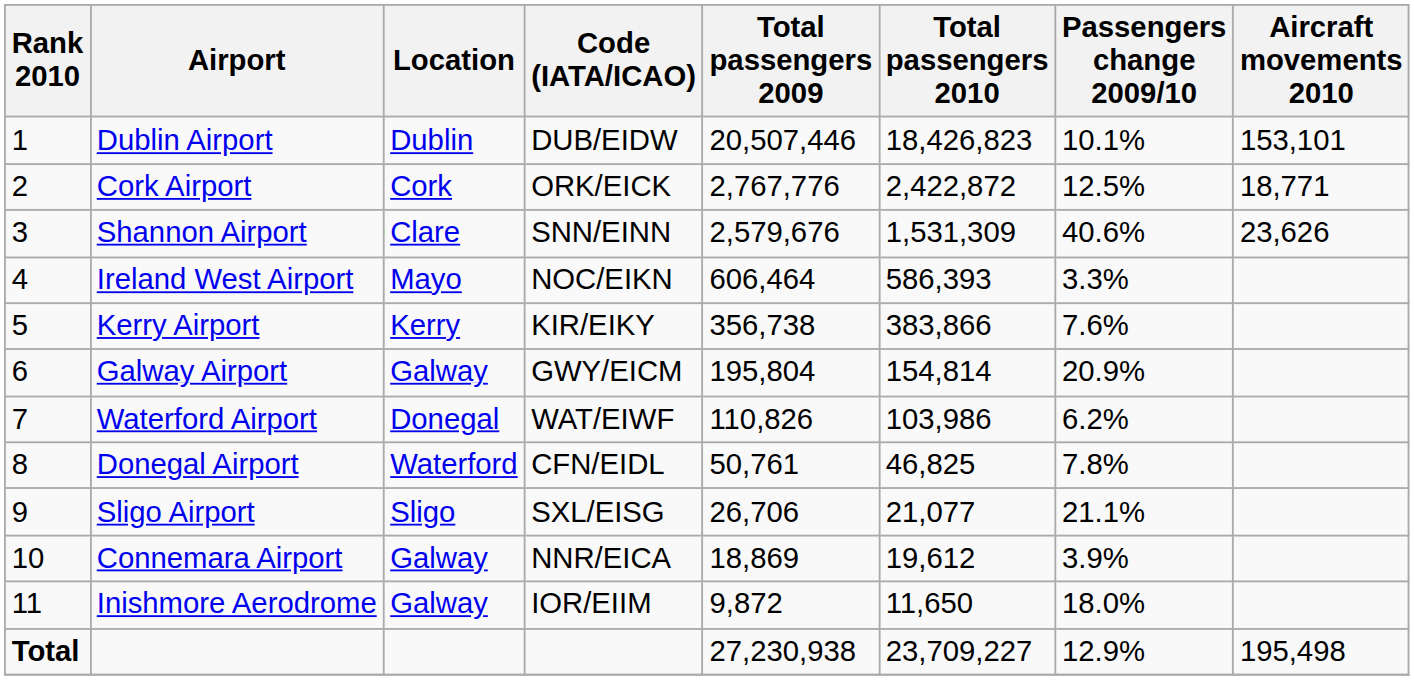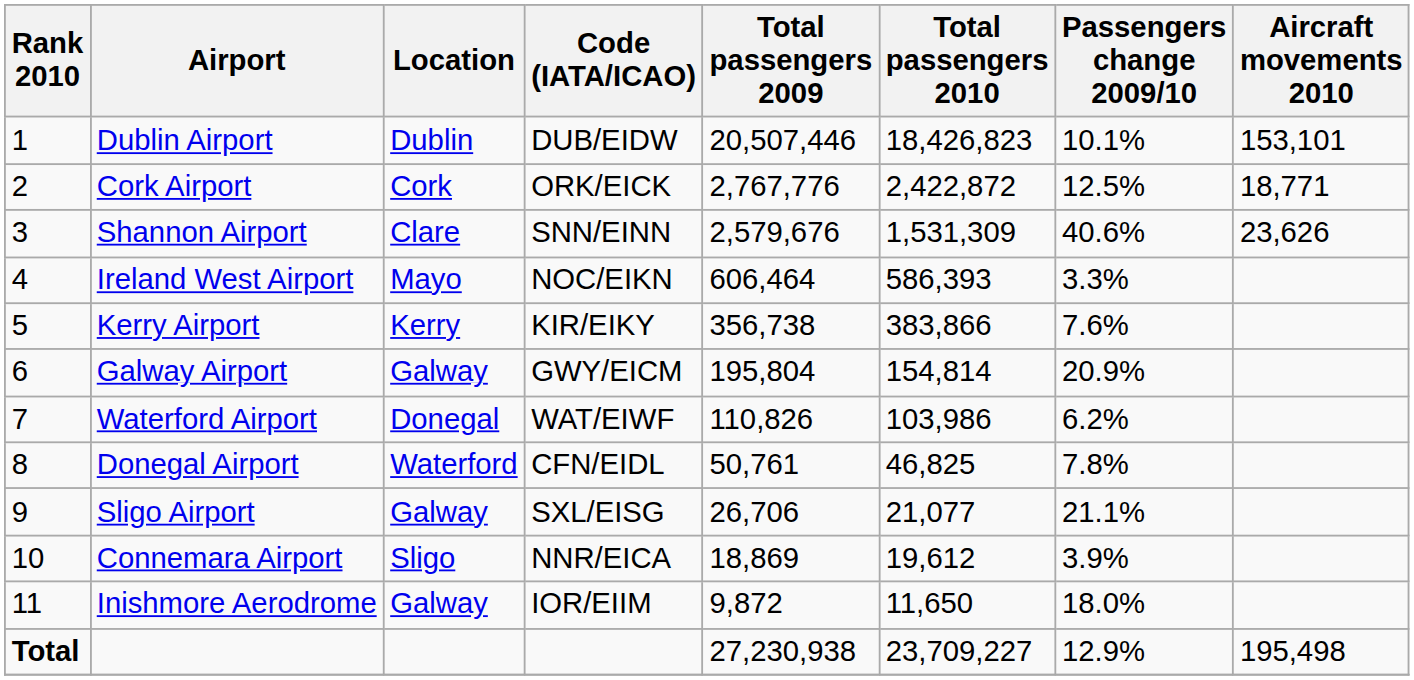Sligo Airport | Location: Sligo -> Galway
Connemara Airport | Location: Galway -> Sligo
